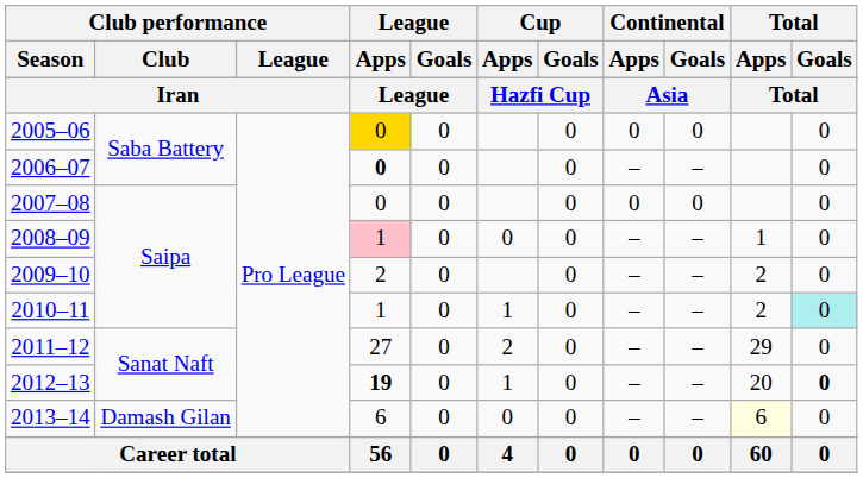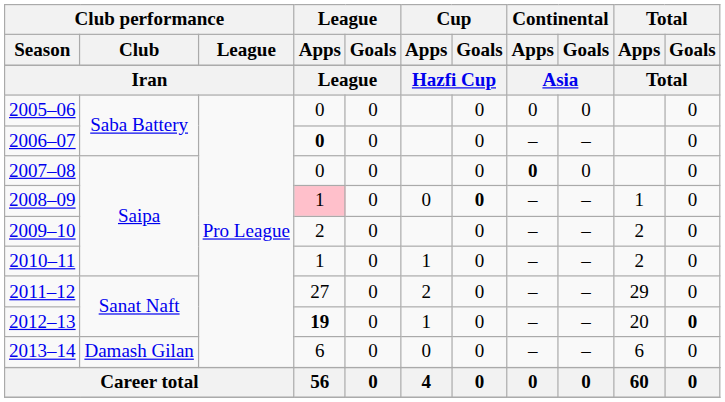2005–06 | League / Apps: gold background -> no background
2007–08 | Continental / Apps: normal -> bold
2008–09 | Cup / Goals: normal -> bold
2010–11 | Total / Goals: paleturquoise background -> no background
2013–14 | Total / Apps: lightyellow background -> no background
